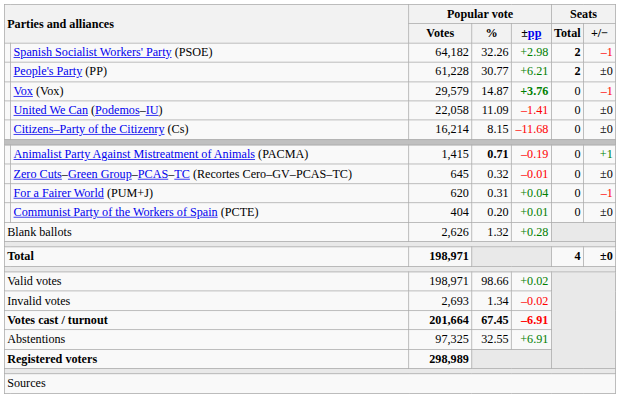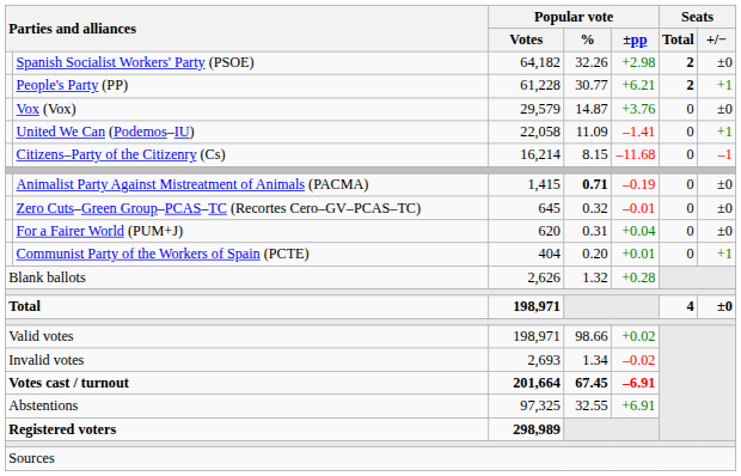Spanish Socialist Workers' Party (PSOE) | Seats / +/−: –1 -> ±0
People's Party (PP) | Seats / +/−: ±0 -> +1
Vox (Vox) | Popular vote / ±pp: bold -> normal
Vox (Vox) | Seats / +/−: –1 -> ±0
United We Can (Podemos–IU) | Seats / +/−: ±0 -> +1
Citizens–Party of the Citizenry (Cs) | Seats / +/−: ±0 -> –1
Animalist Party Against Mistreatment of Animals (PACMA) | Seats / +/−: +1 -> ±0
For a Fairer World (PUM+J) | Seats / +/−: –1 -> ±0
Communist Party of the Workers of Spain (PCTE) | Seats / +/−: ±0 -> +1
